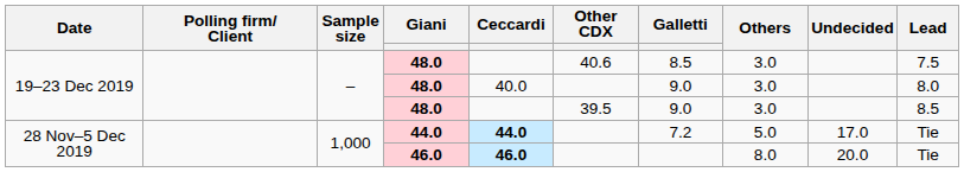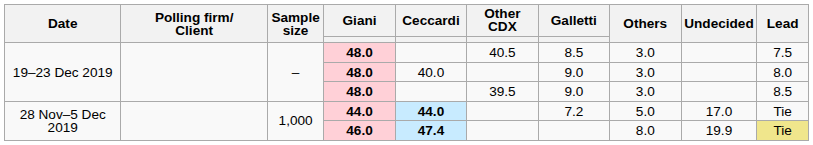row 3 | Other CDX: 40.6 -> 40.5
row 7 | Ceccardi: 46.0 -> 47.4
row 7 | Undecided: 20.0 -> 19.9
row 7 | Lead: no background -> khaki background
